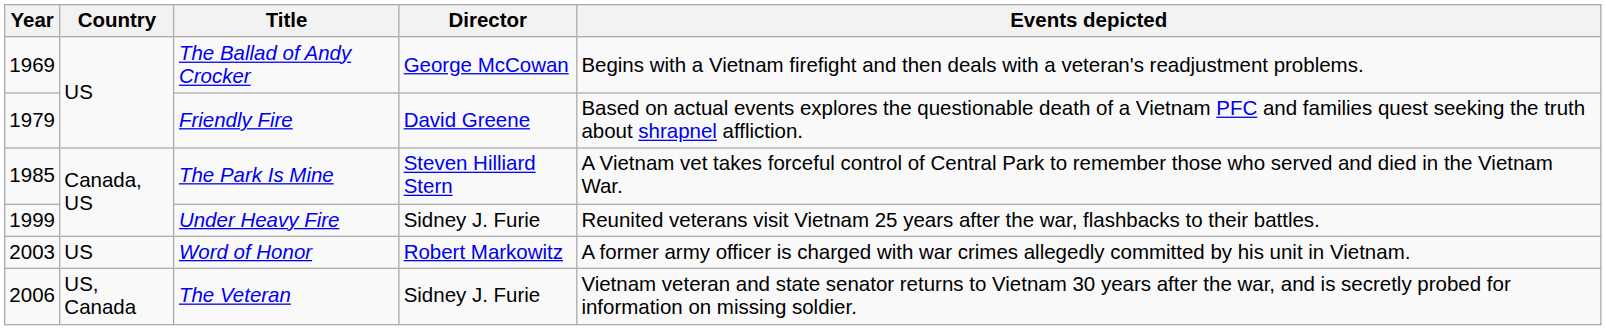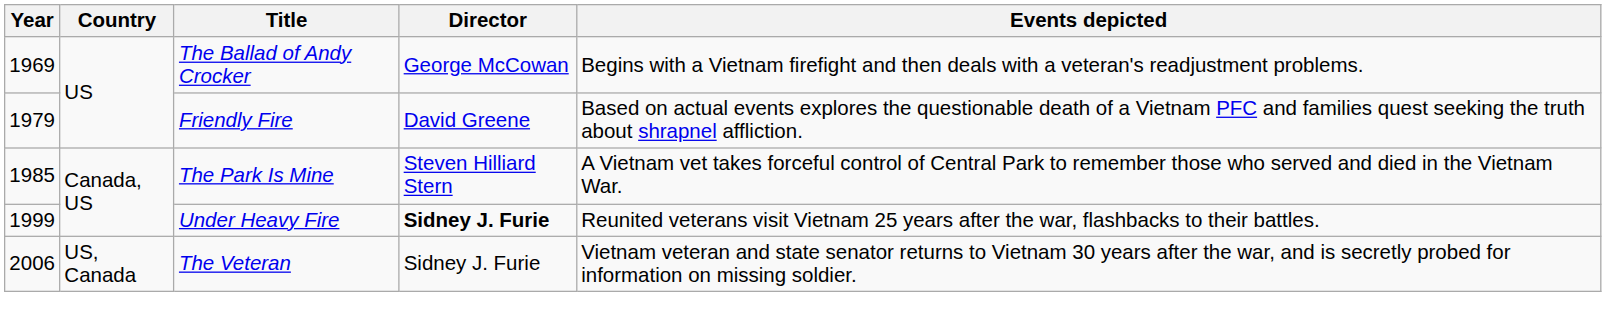Under Heavy Fire | Director: normal -> bold
- row: 2003 | US | Word of Honor | Robert Markowitz | A former army officer is charged with war crimes allegedly committed by his unit in Vietnam.
